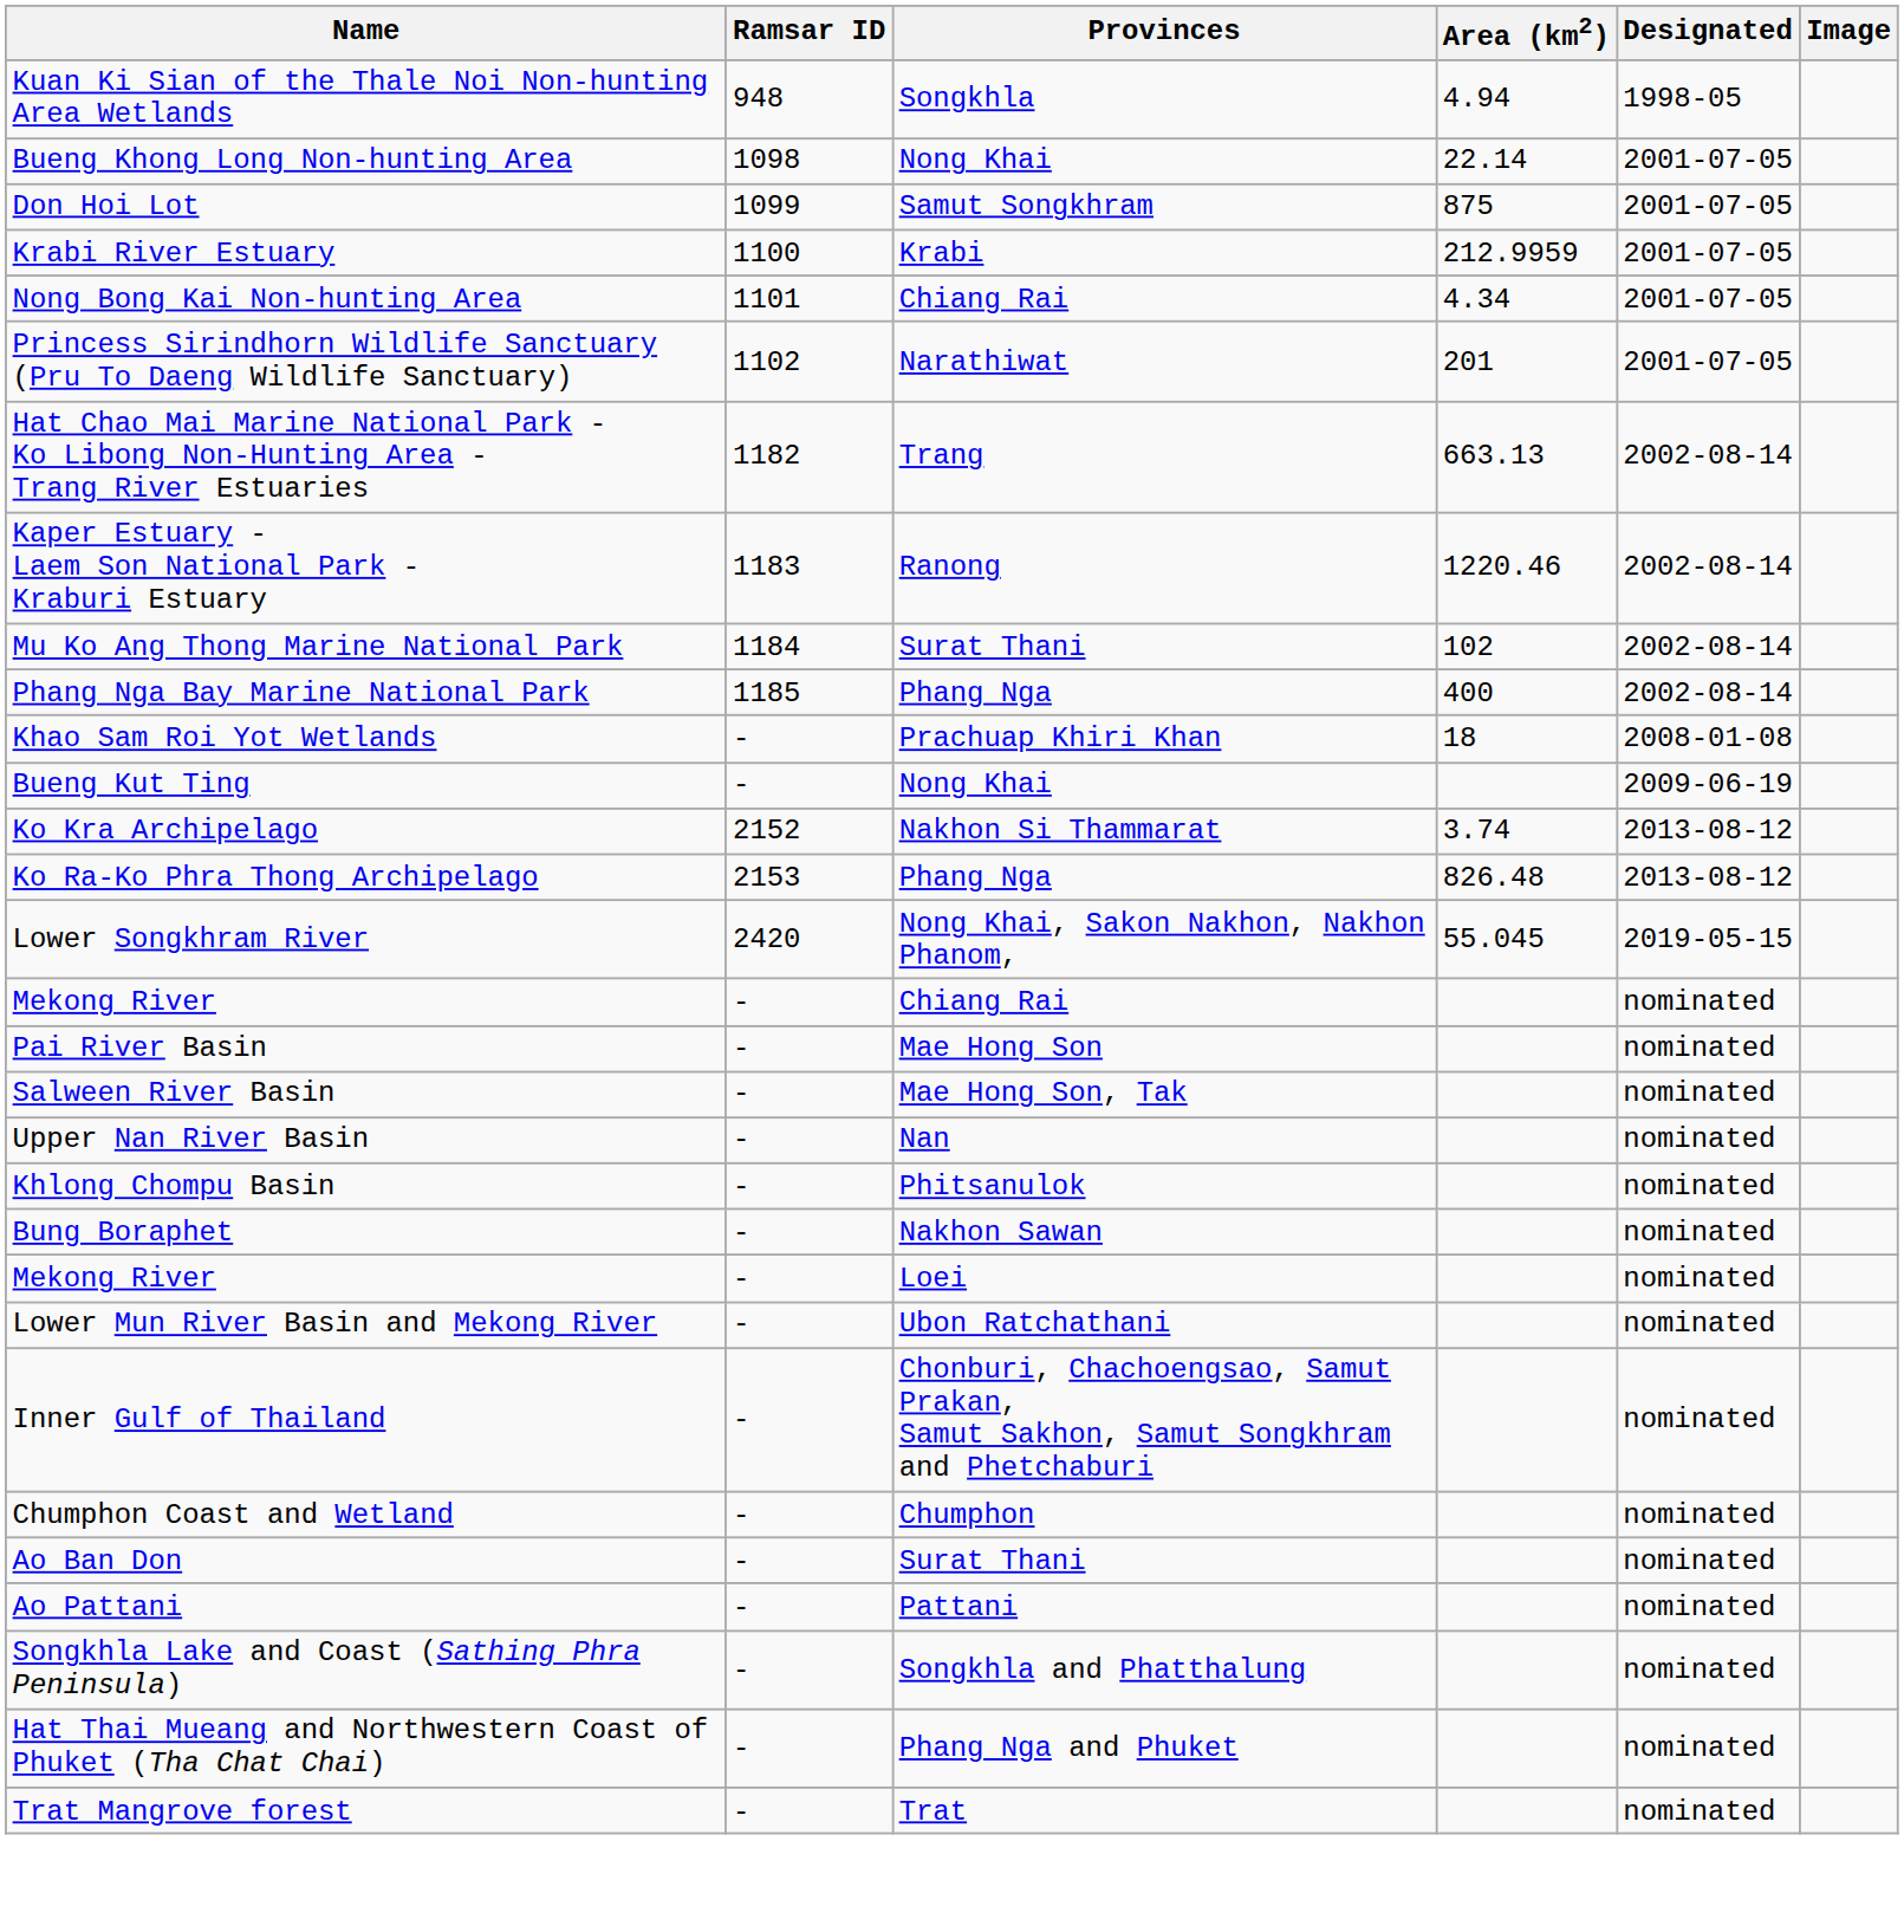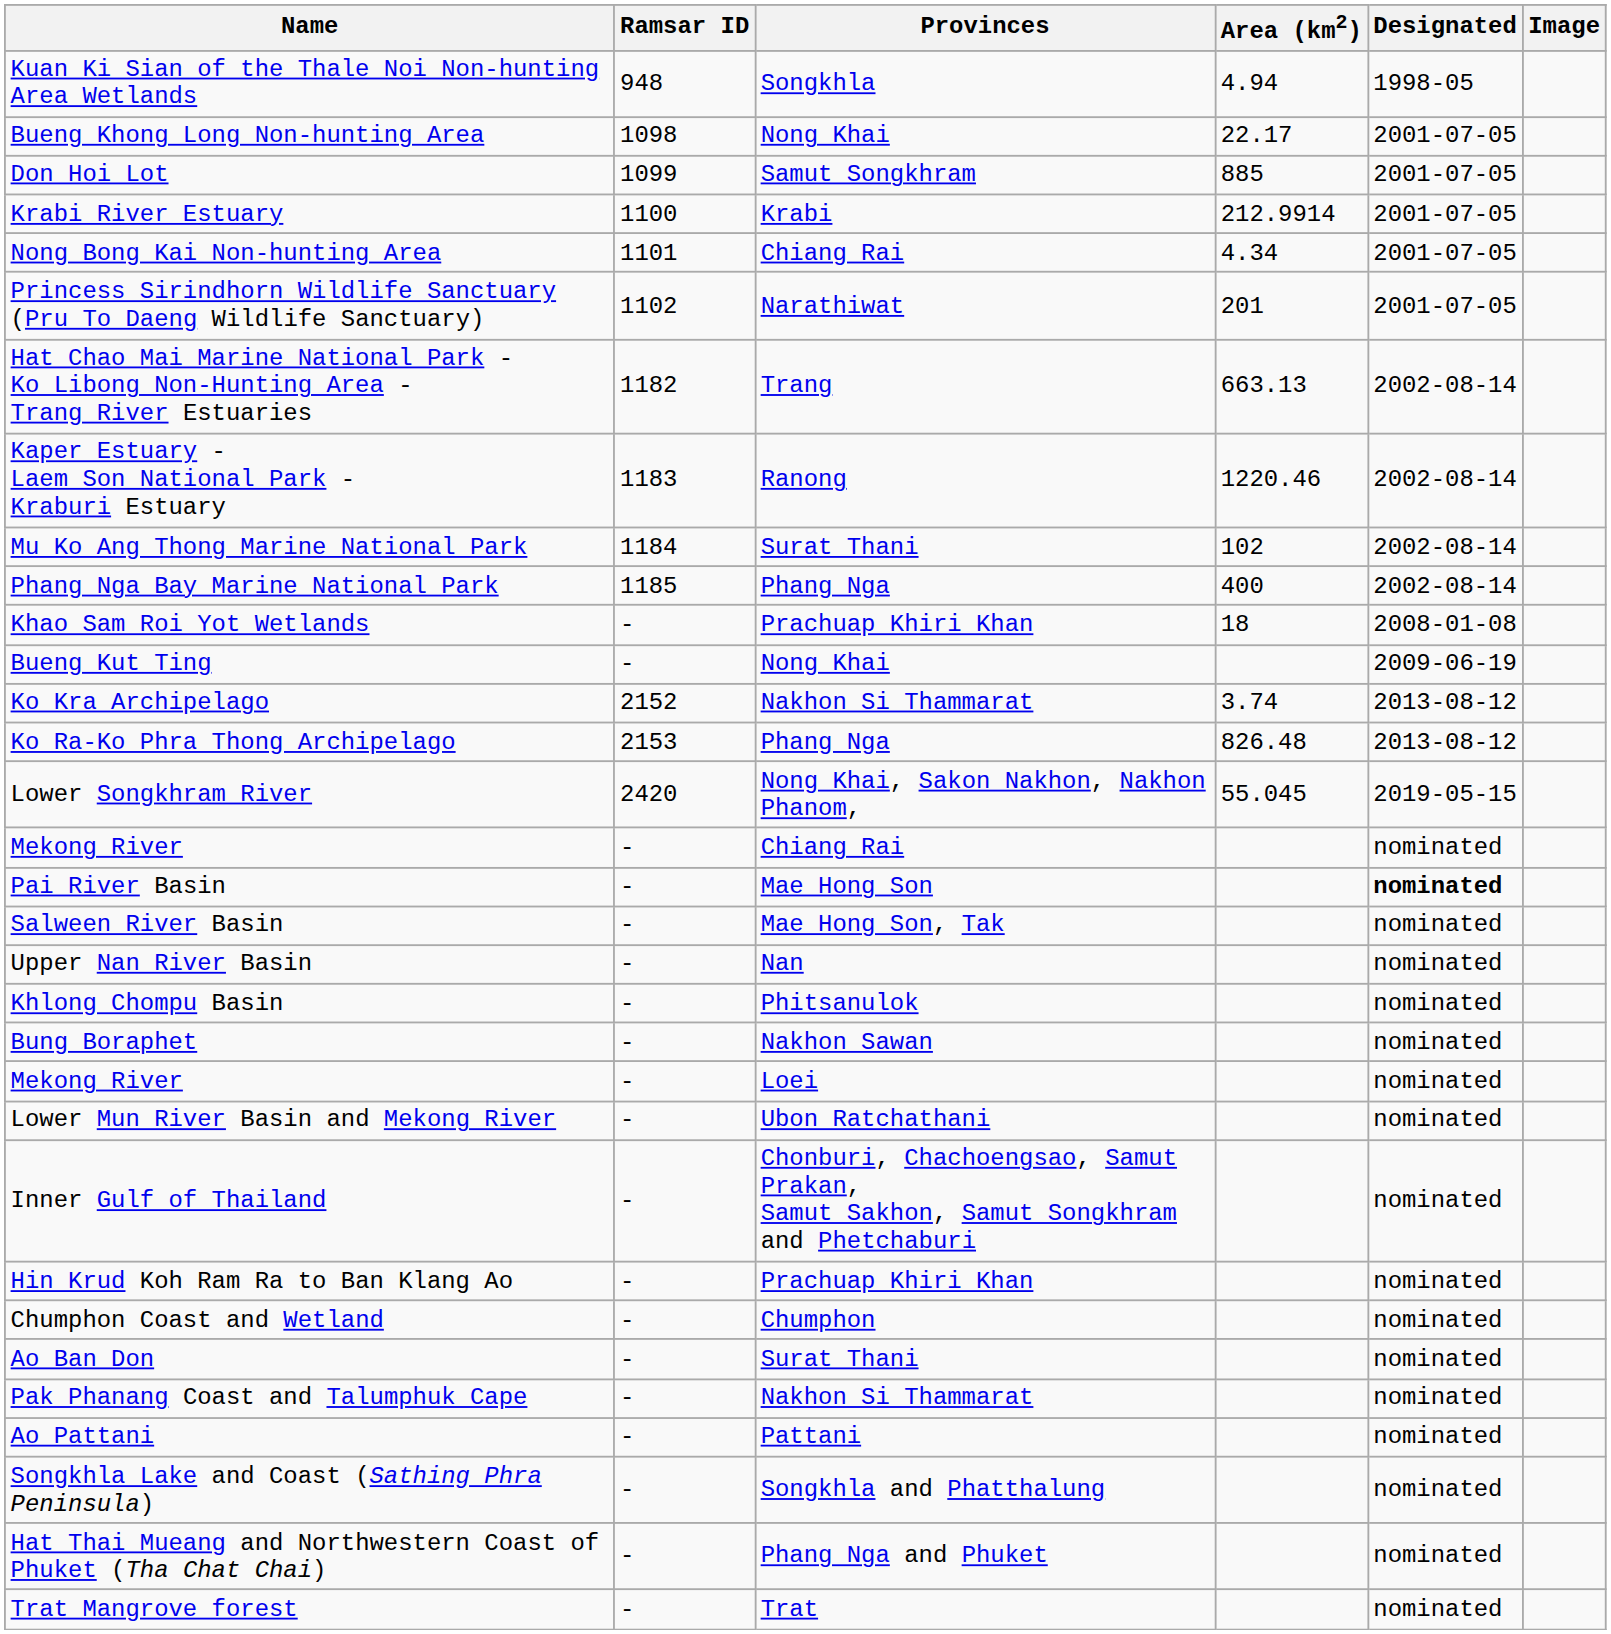Bueng Khong Long Non-hunting Area | Area (km2): 22.14 -> 22.17
Don Hoi Lot | Area (km2): 875 -> 885
Krabi River Estuary | Area (km2): 212.9959 -> 212.9914
Pai River Basin | Designated: normal -> bold
+ row: Hin Krud Koh Ram Ra to Ban Klang Ao | - | Prachuap Khiri Khan | nominated
+ row: Pak Phanang Coast and Talumphuk Cape | - | Nakhon Si Thammarat | nominated
